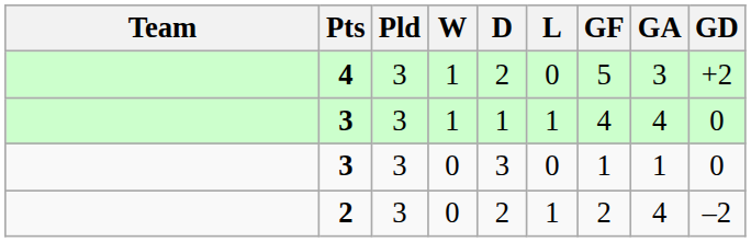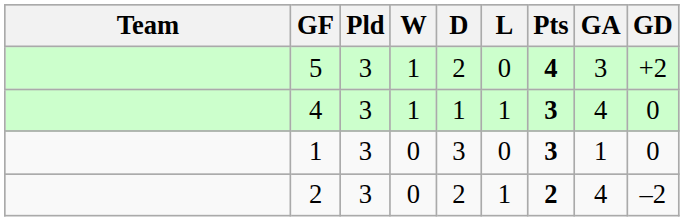columns swapped: Pts <-> GF
